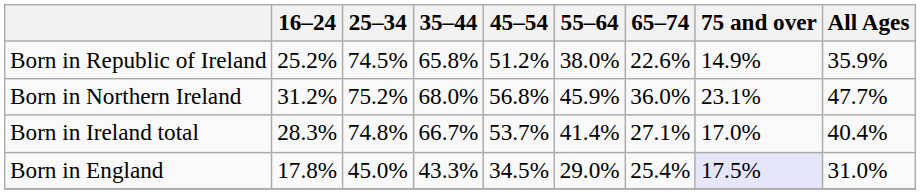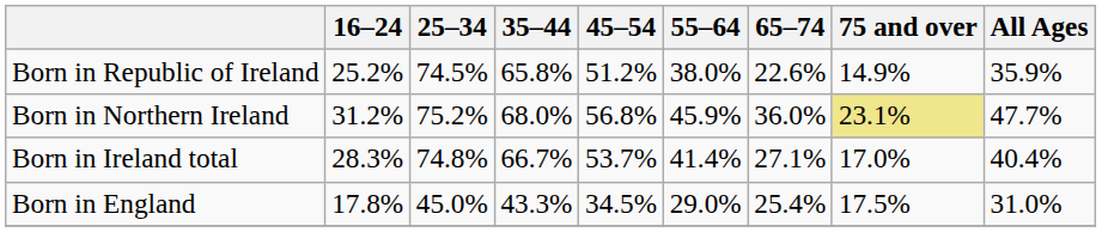Born in Northern Ireland | 75 and over: no background -> khaki background
Born in England | 75 and over: lavender background -> no background
